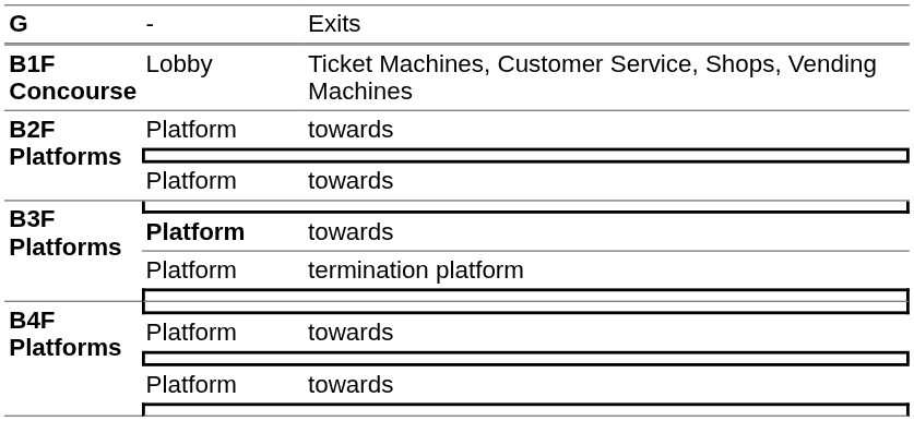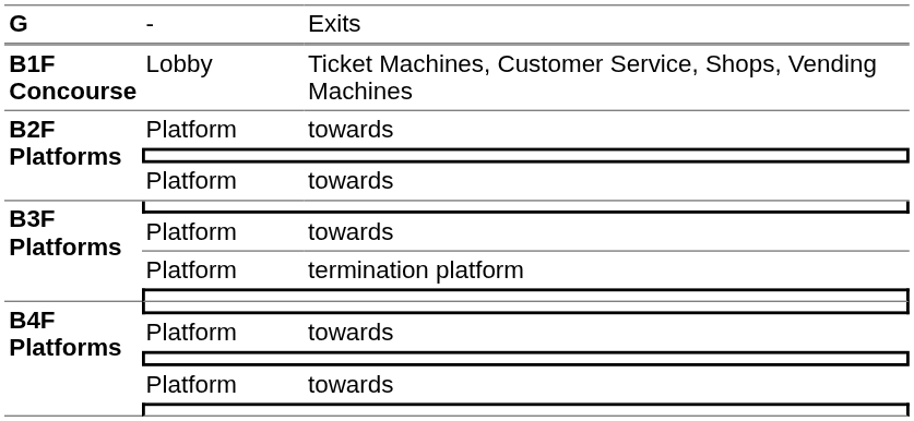B3F Platforms / towards | column 2: bold -> normal
